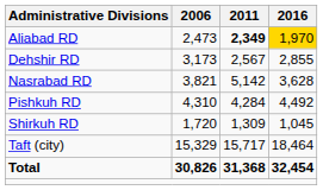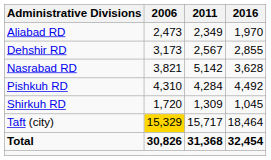Aliabad RD | 2011: bold -> normal
Aliabad RD | 2016: gold background -> no background
Taft (city) | 2006: no background -> gold background
